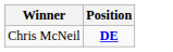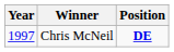+ column: Year | 1997
